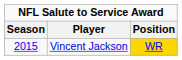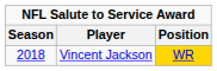Vincent Jackson | Season: 2015 -> 2018
